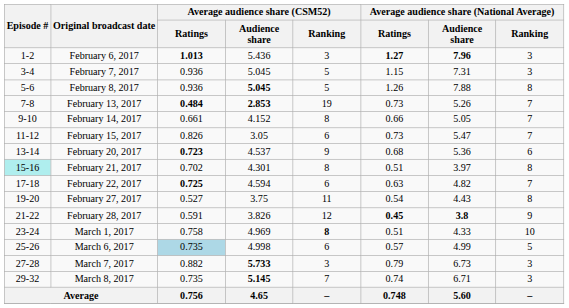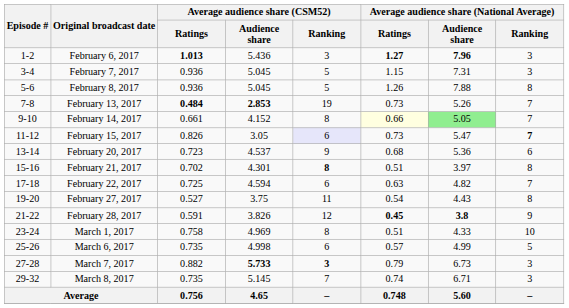February 8, 2017 | Average audience share (CSM52) / Audience share: bold -> normal
February 14, 2017 | Average audience share (National Average) / Ratings: no background -> lightyellow background
February 14, 2017 | Average audience share (National Average) / Audience share: no background -> lightgreen background
February 15, 2017 | Average audience share (CSM52) / Ranking: no background -> lavender background
February 15, 2017 | Average audience share (National Average) / Ranking: normal -> bold
February 20, 2017 | Average audience share (CSM52) / Ratings: bold -> normal
February 21, 2017 | Episode #: paleturquoise background -> no background
February 21, 2017 | Average audience share (CSM52) / Ranking: normal -> bold
February 22, 2017 | Average audience share (CSM52) / Ratings: bold -> normal
March 1, 2017 | Average audience share (CSM52) / Ranking: bold -> normal
March 6, 2017 | Average audience share (CSM52) / Ratings: lightblue background -> no background
March 7, 2017 | Average audience share (CSM52) / Ranking: normal -> bold
March 8, 2017 | Average audience share (CSM52) / Audience share: bold -> normal
